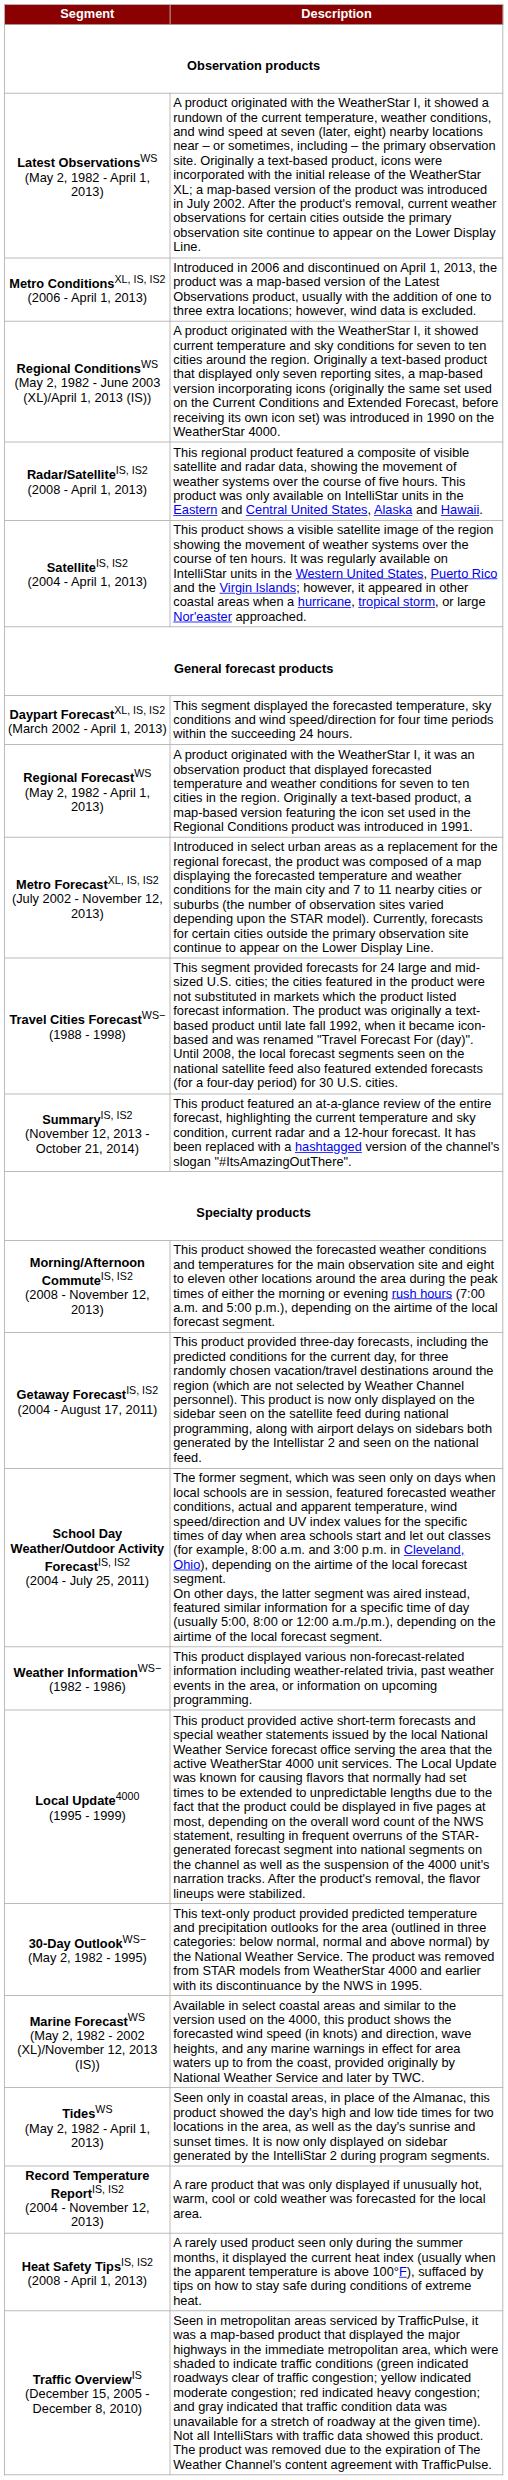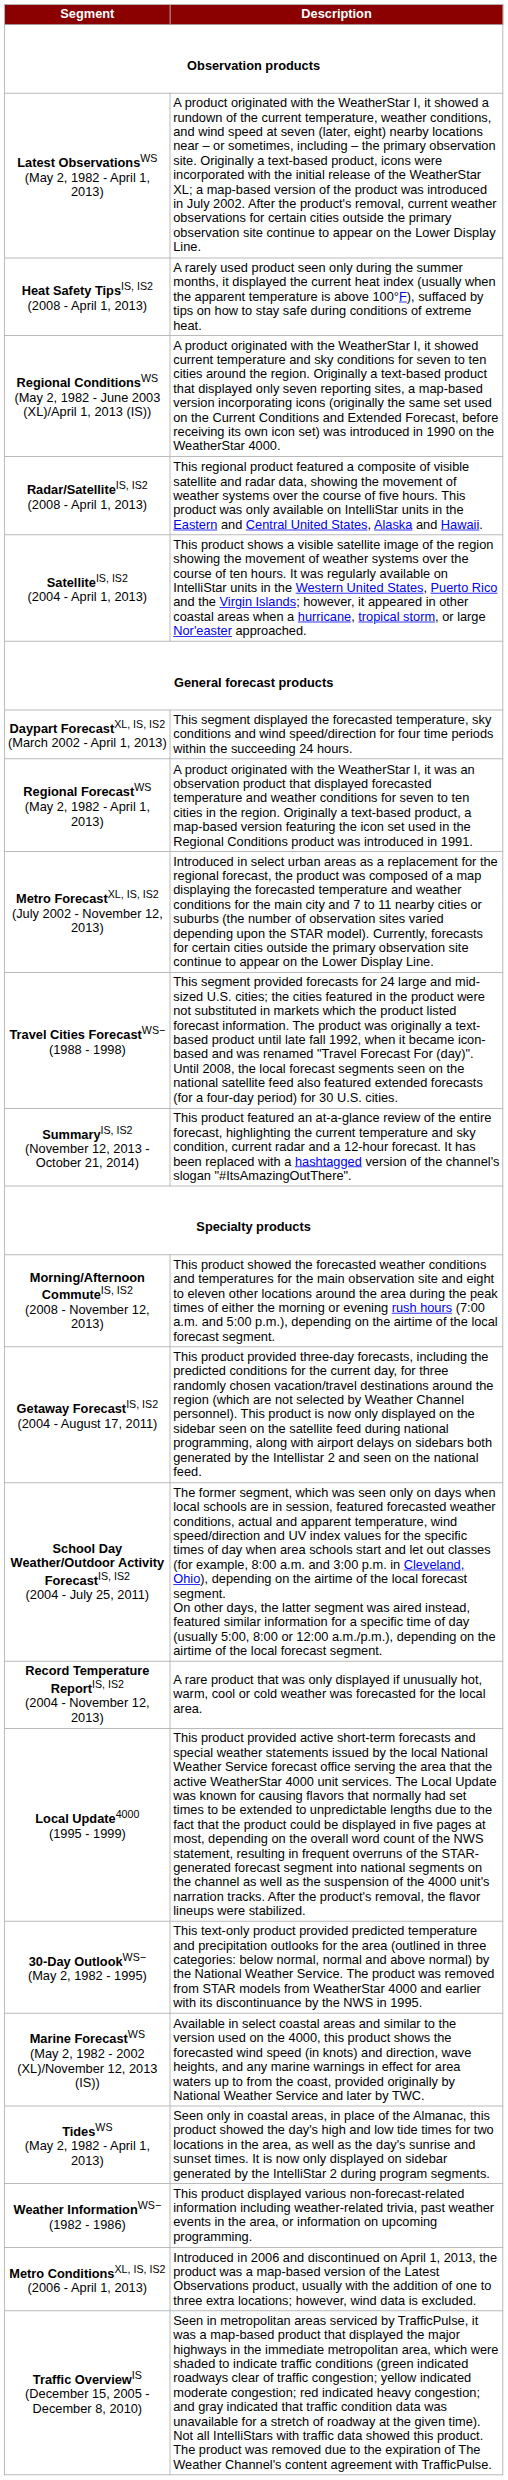rows swapped: Metro ConditionsXL, IS, IS2 (2006 - April 1, 2013) <-> Heat Safety TipsIS, IS2 (2008 - April 1, 2013)
rows swapped: Weather InformationWS− (1982 - 1986) <-> Record Temperature ReportIS, IS2 (2004 - November 12, 2013)
